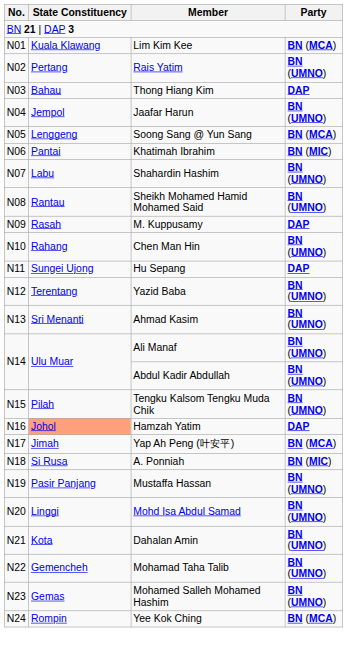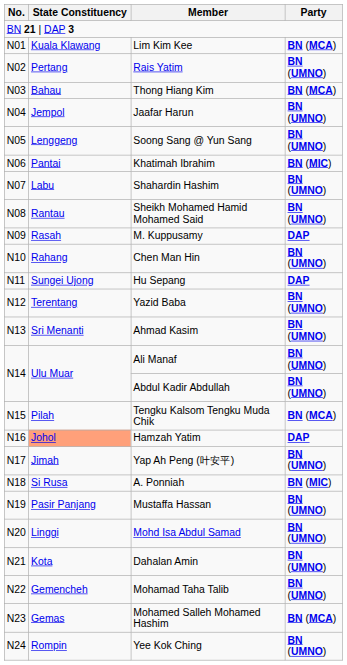Thong Hiang Kim | Party: DAP -> BN (MCA)
Soong Sang @ Yun Sang | Party: BN (MCA) -> BN (UMNO)
Tengku Kalsom Tengku Muda Chik | Party: BN (UMNO) -> BN (MCA)
Yap Ah Peng (叶安平) | Party: BN (MCA) -> BN (UMNO)
Mohamed Salleh Mohamed Hashim | Party: BN (UMNO) -> BN (MCA)
Yee Kok Ching | Party: BN (MCA) -> BN (UMNO)
